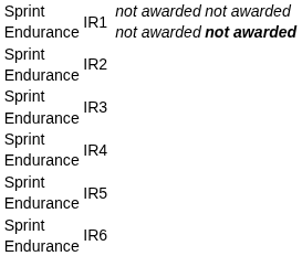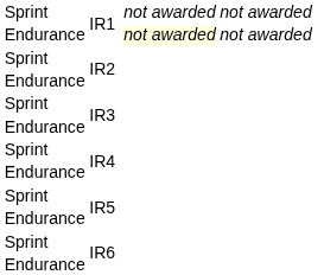Endurance / IR1 | column 3: no background -> lightyellow background
Endurance / IR1 | column 4: bold -> normal
